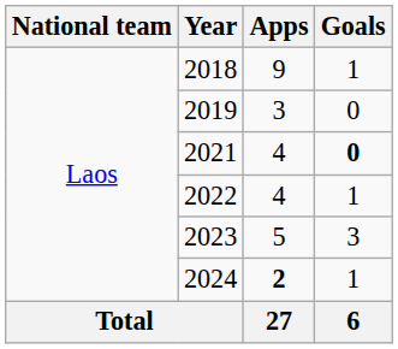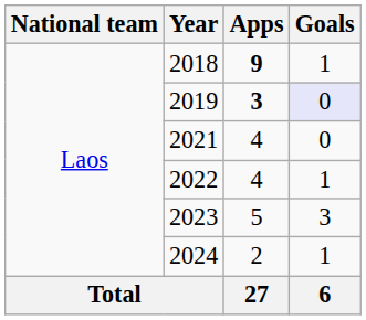2018 | Apps: normal -> bold
2019 | Apps: normal -> bold
2019 | Goals: no background -> lavender background
2021 | Goals: bold -> normal
2024 | Apps: bold -> normal
